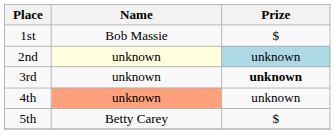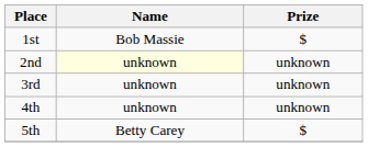2nd | Prize: lightblue background -> no background
3rd | Prize: bold -> normal
4th | Name: lightsalmon background -> no background
